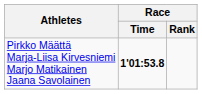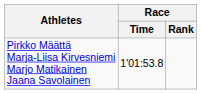row 3 | Race / Time: bold -> normal
